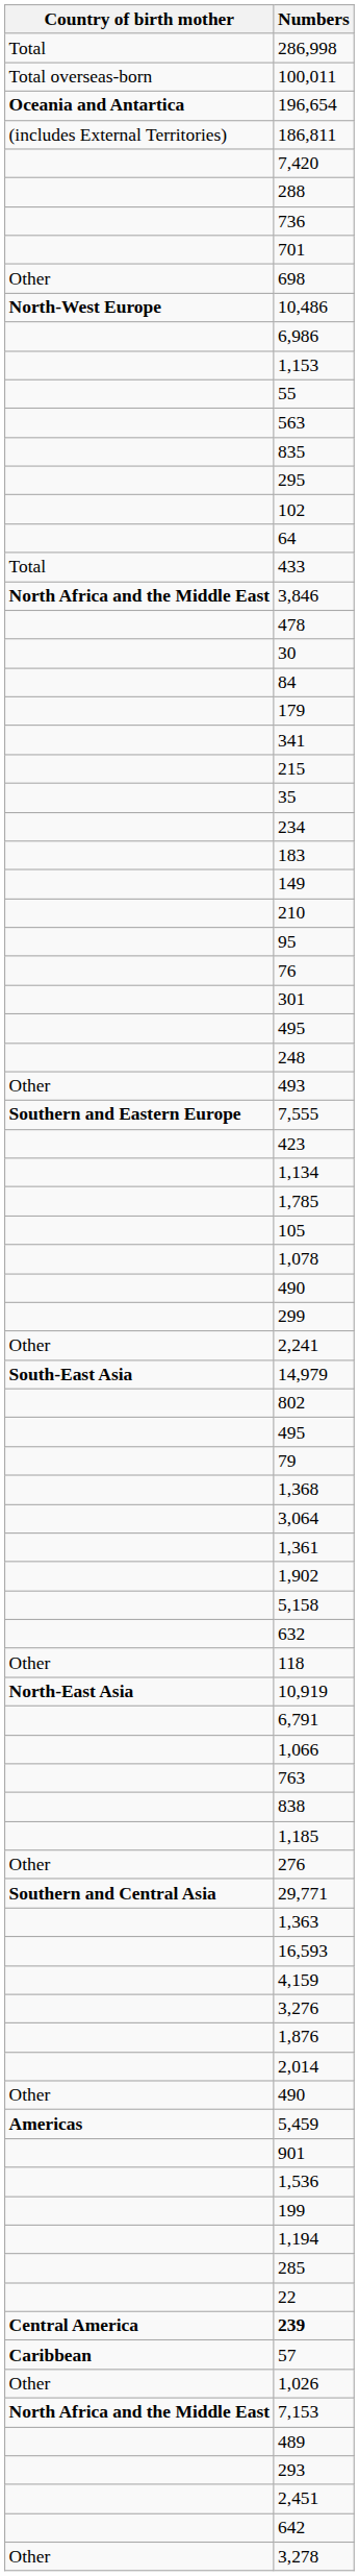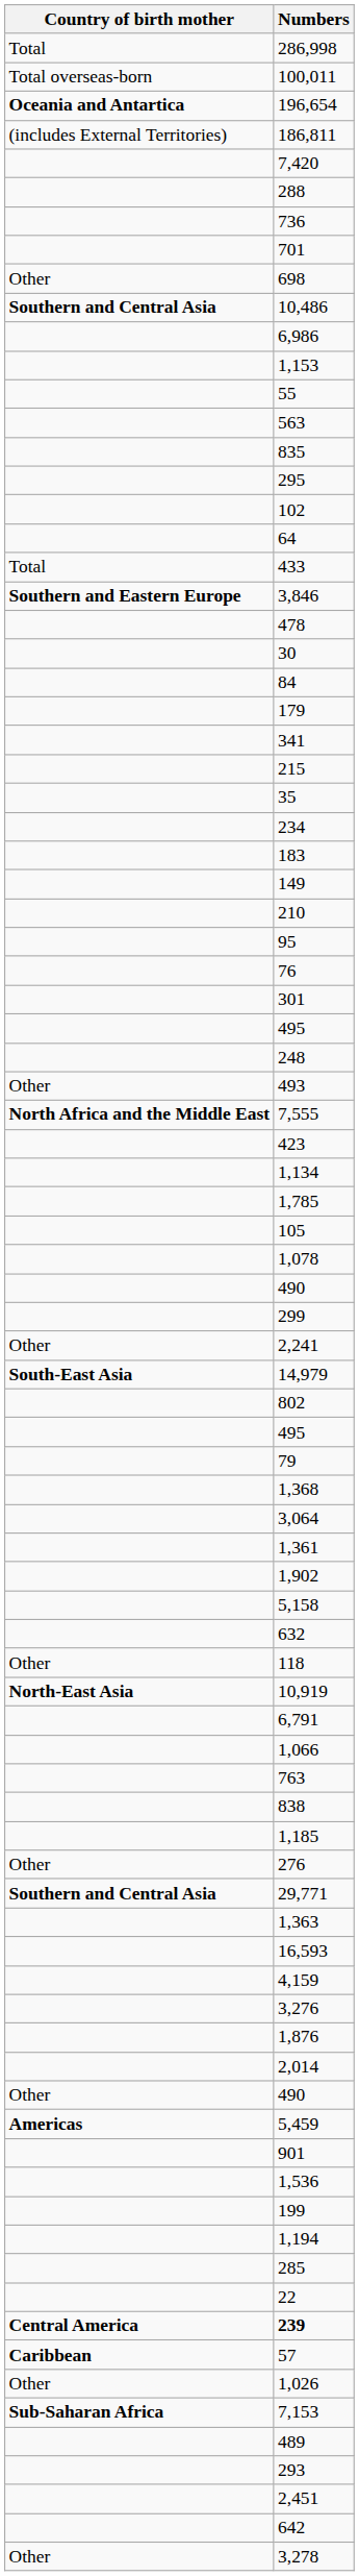row 11 | Country of birth mother: North-West Europe -> Southern and Central Asia
row 21 | Country of birth mother: North Africa and the Middle East -> Southern and Eastern Europe
row 39 | Country of birth mother: Southern and Eastern Europe -> North Africa and the Middle East
row 84 | Country of birth mother: North Africa and the Middle East -> Sub-Saharan Africa
